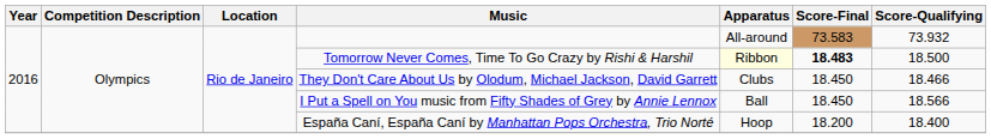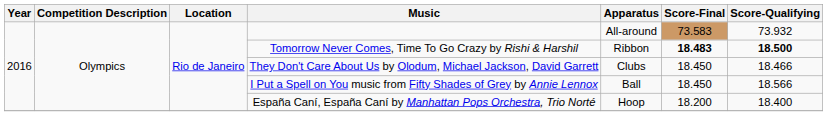Tomorrow Never Comes, Time To Go Crazy by Rishi & Harshil | Apparatus: lightyellow background -> no background
Tomorrow Never Comes, Time To Go Crazy by Rishi & Harshil | Score-Qualifying: normal -> bold
